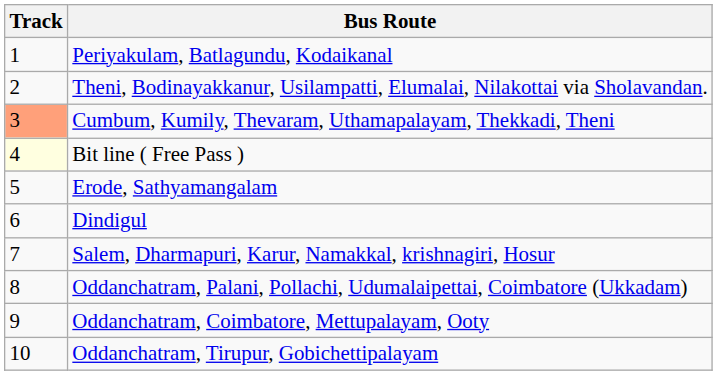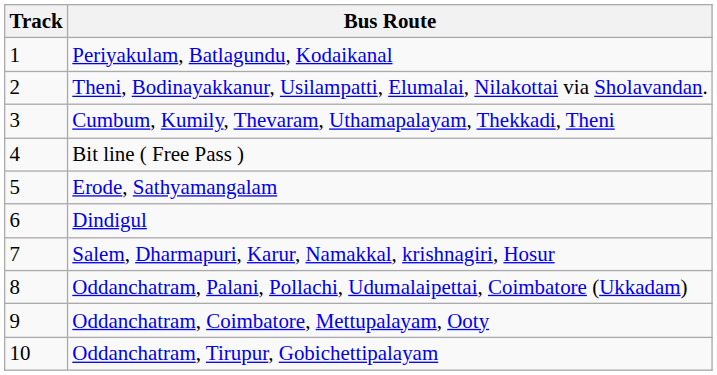Cumbum, Kumily, Thevaram, Uthamapalayam, Thekkadi, Theni | Track: lightsalmon background -> no background
Bit line ( Free Pass ) | Track: lightyellow background -> no background
